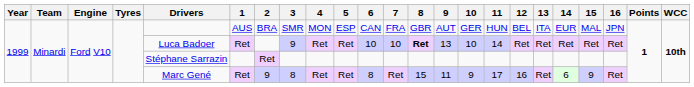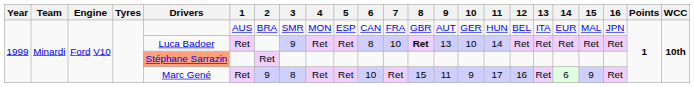row 3 | 6: 10 -> 8
row 4 | Drivers: no background -> lightsalmon background
row 5 | 6: 8 -> 10
